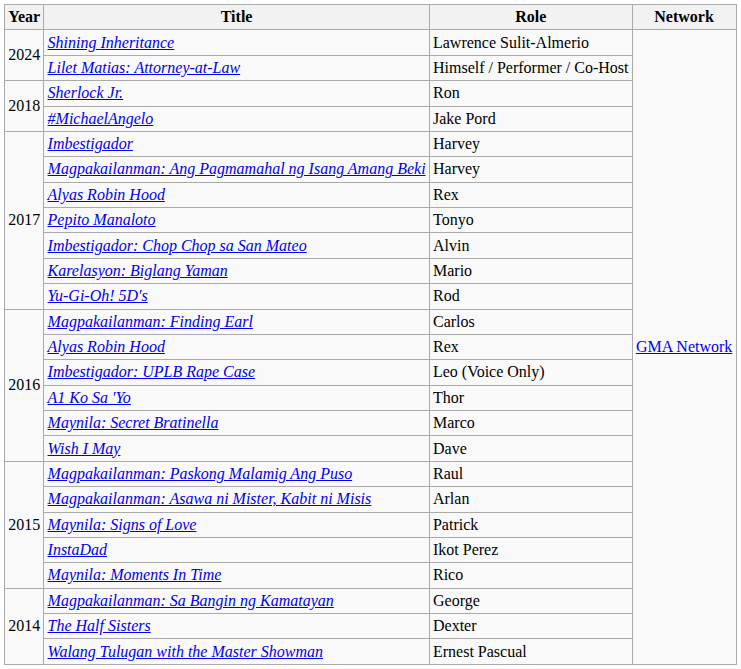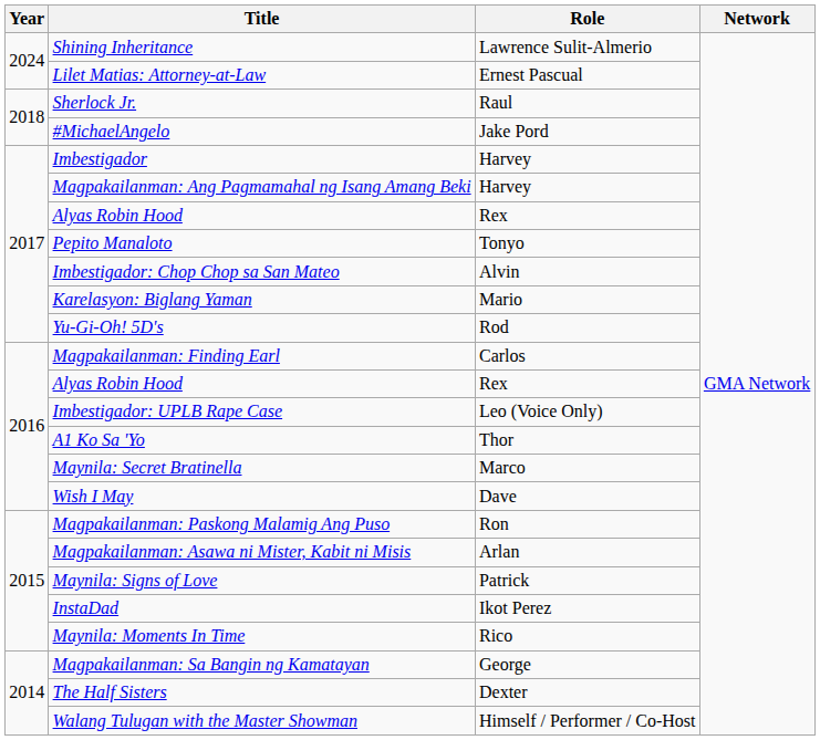Lilet Matias: Attorney-at-Law | Role: Himself / Performer / Co-Host -> Ernest Pascual
Sherlock Jr. | Role: Ron -> Raul
Magpakailanman: Paskong Malamig Ang Puso | Role: Raul -> Ron
Walang Tulugan with the Master Showman | Role: Ernest Pascual -> Himself / Performer / Co-Host
